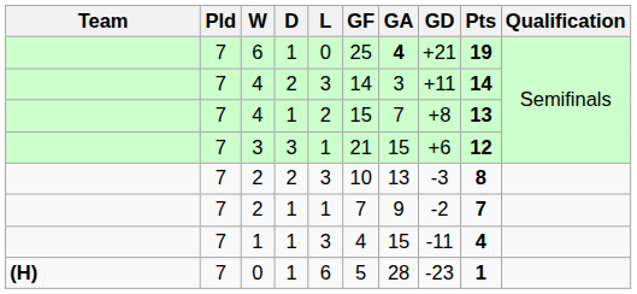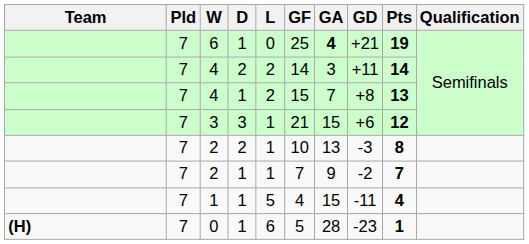row 3 | L: 3 -> 2
row 6 | L: 3 -> 1
row 8 | L: 3 -> 5
